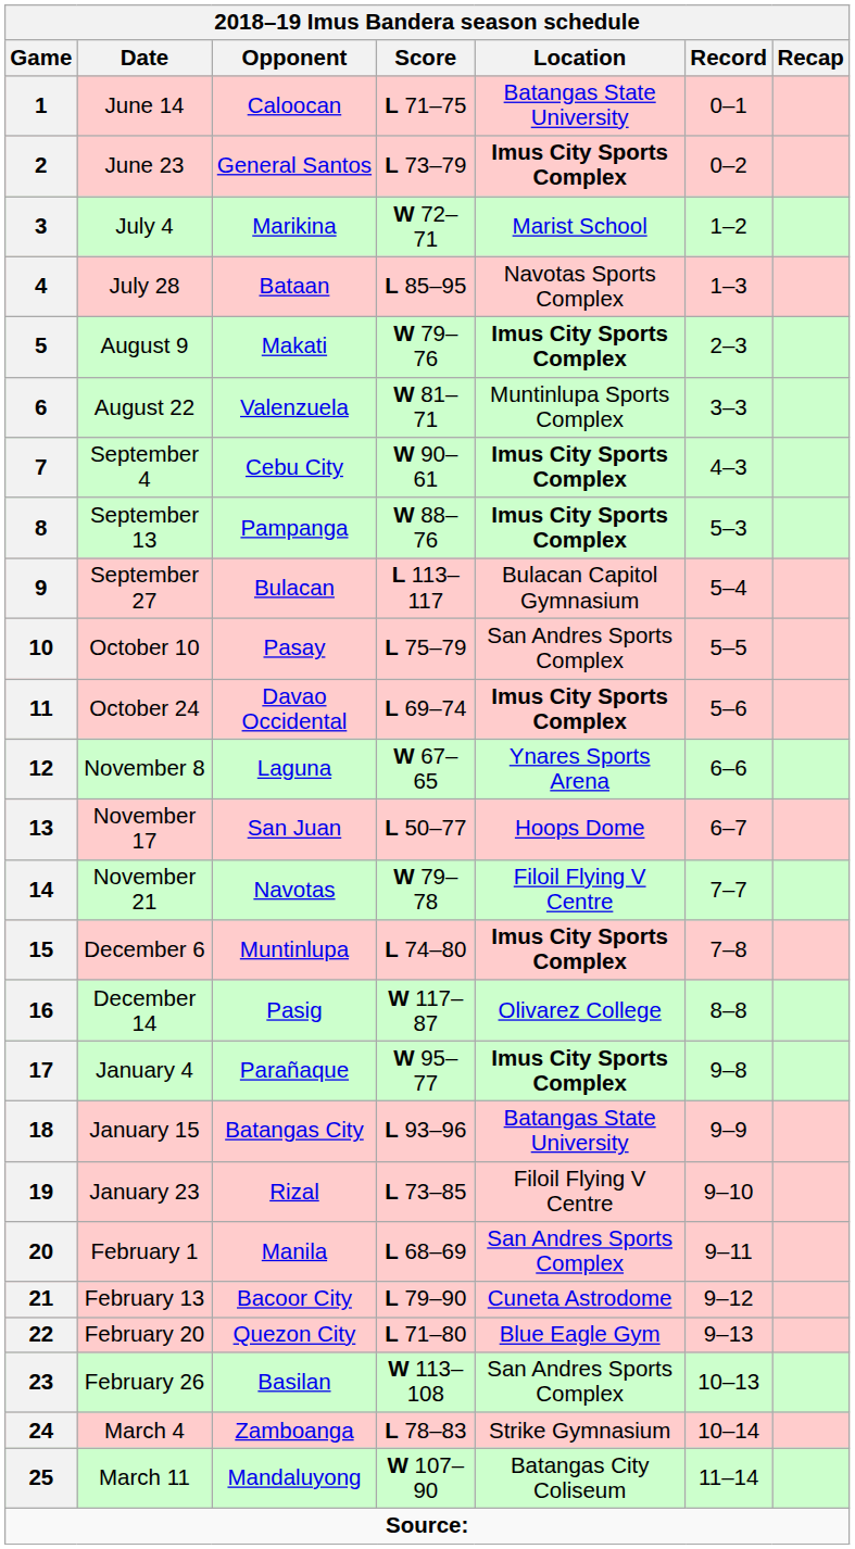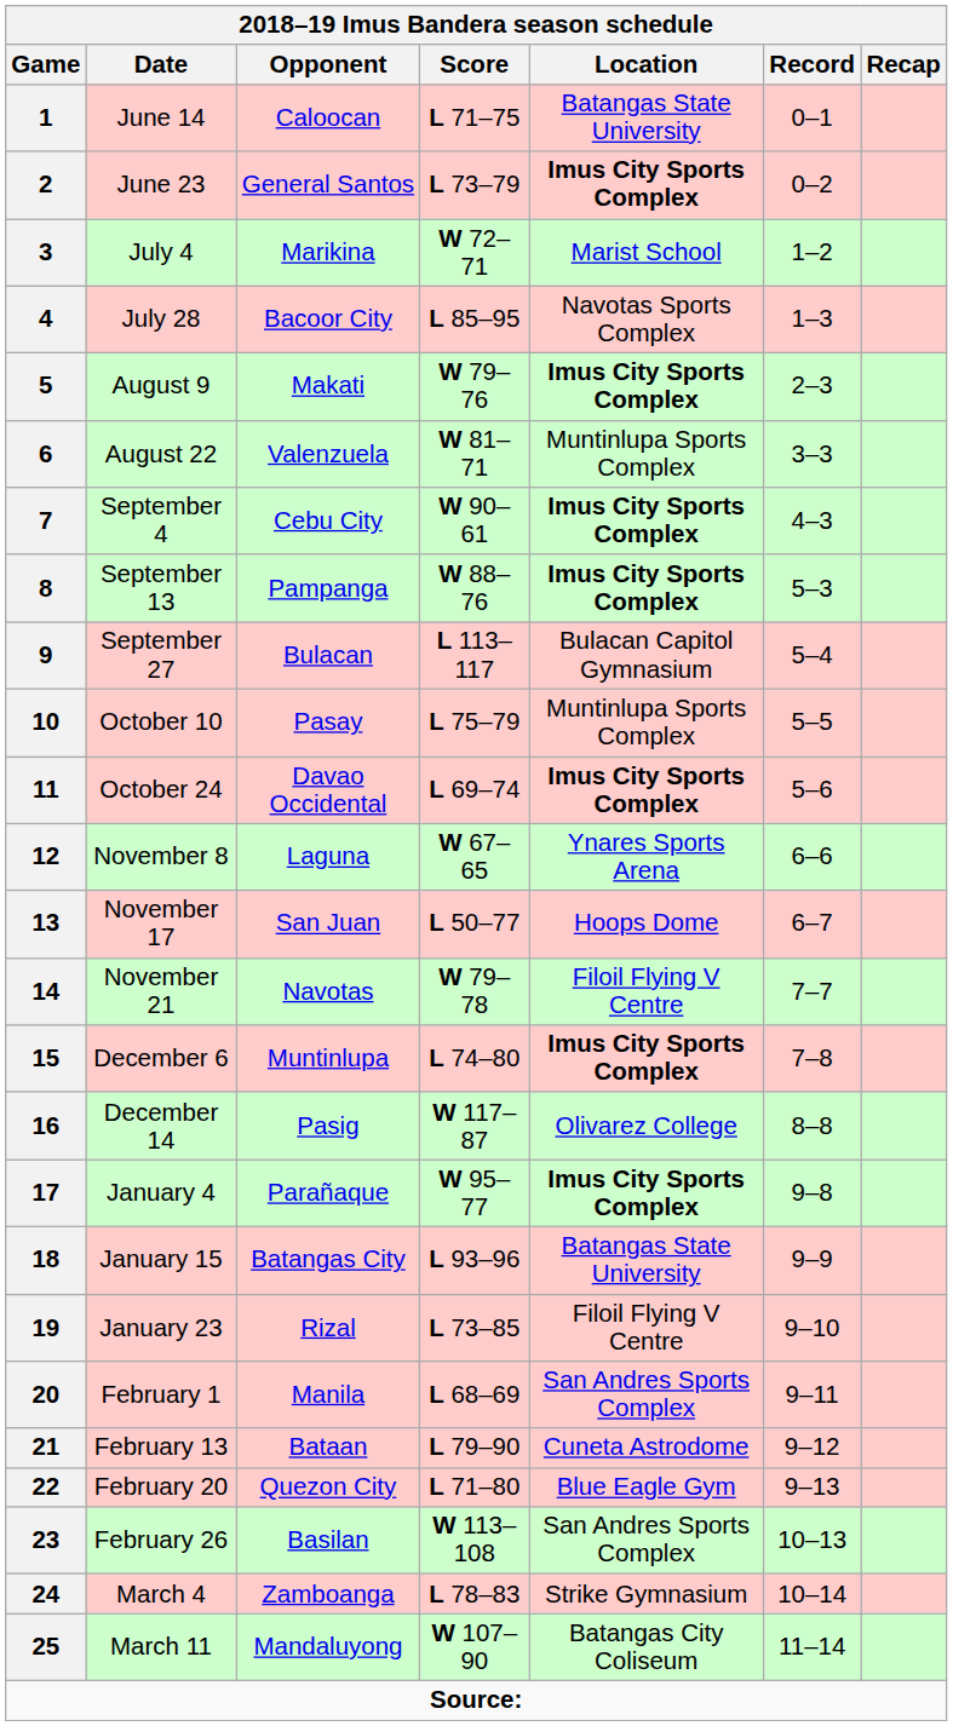4 | Opponent: Bataan -> Bacoor City
10 | Location: San Andres Sports Complex -> Muntinlupa Sports Complex
21 | Opponent: Bacoor City -> Bataan
